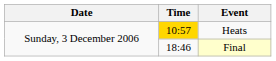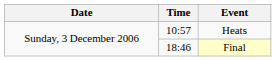Heats | Time: gold background -> no background
